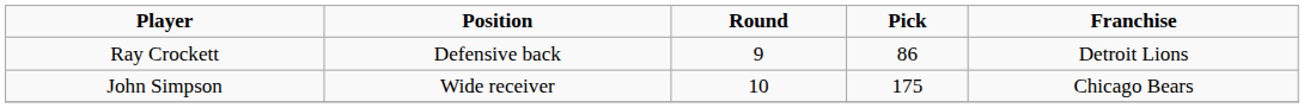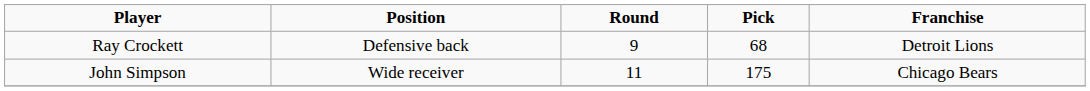Ray Crockett | Pick: 86 -> 68
John Simpson | Round: 10 -> 11
